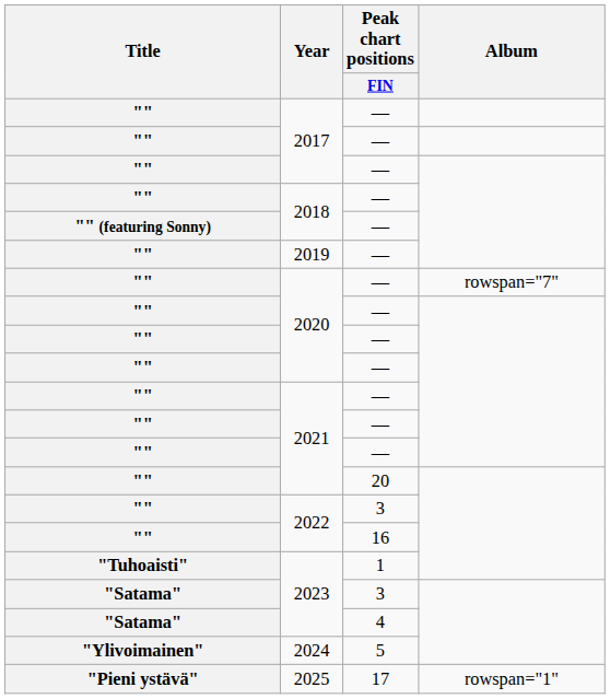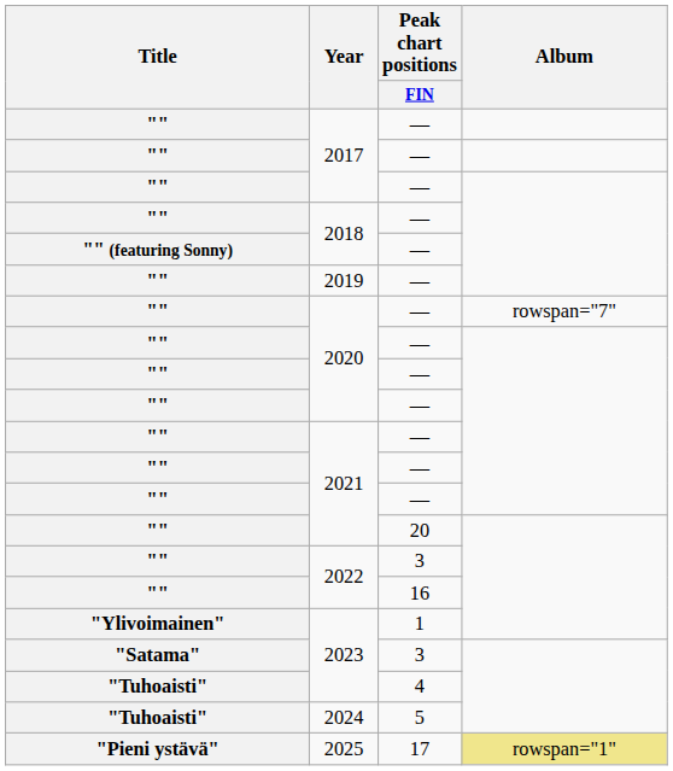2023 / 1 | Title: "Tuhoaisti" -> "Ylivoimainen"
2023 / 4 | Title: "Satama" -> "Tuhoaisti"
2024 | Title: "Ylivoimainen" -> "Tuhoaisti"
2025 | Album: no background -> khaki background
